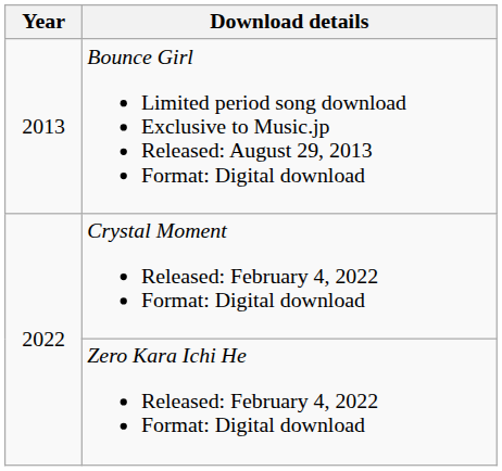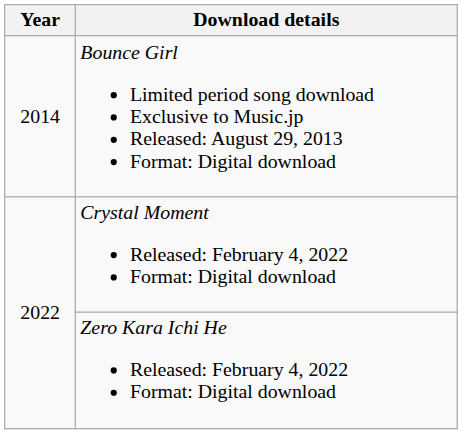row 2 | Year: 2013 -> 2014
